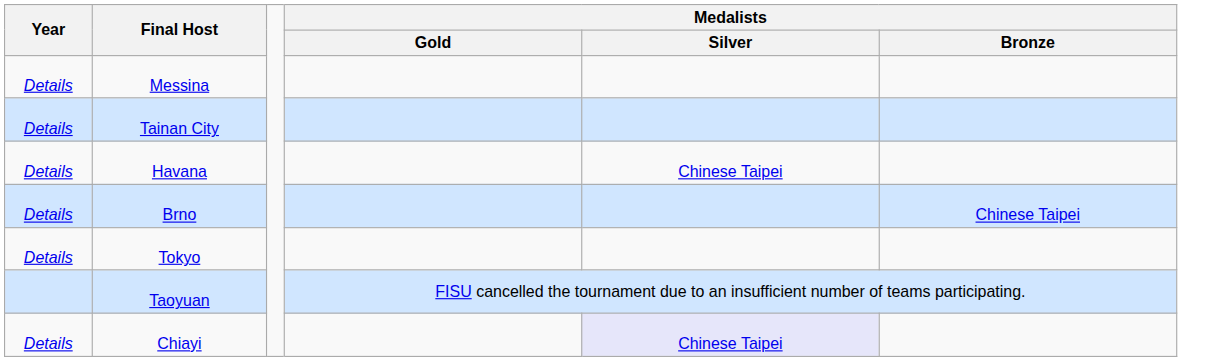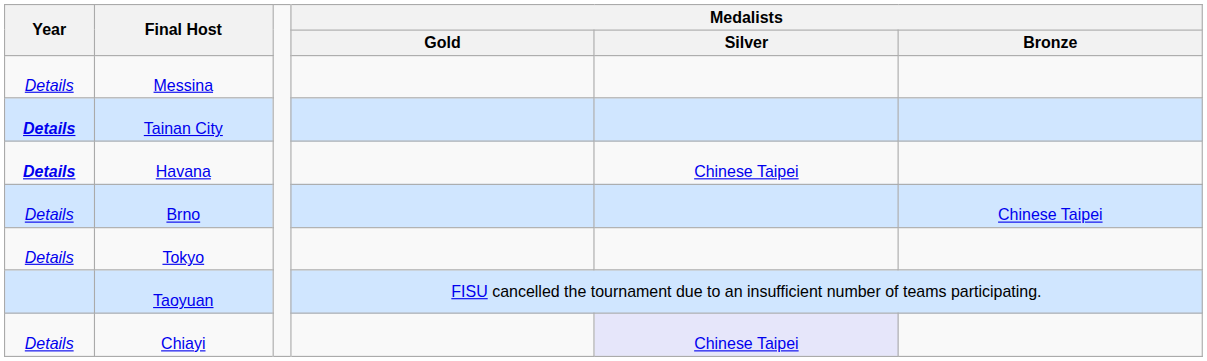Tainan City | Year: normal -> bold
Havana | Year: normal -> bold
